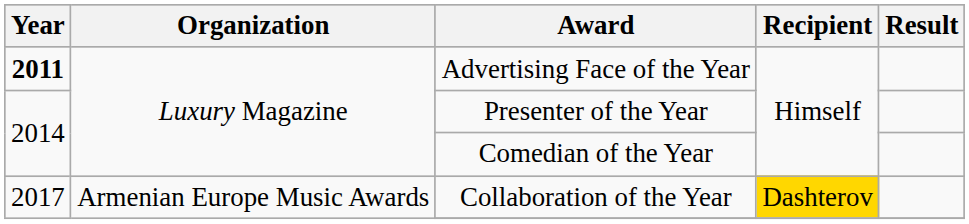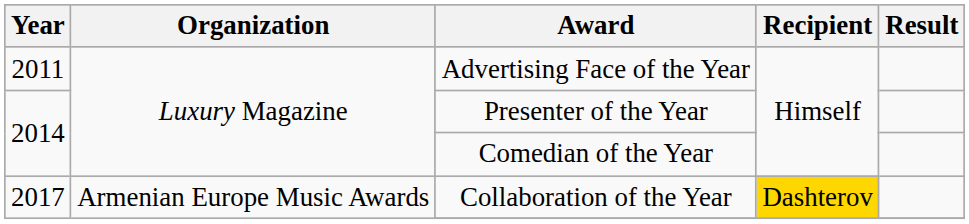Advertising Face of the Year | Year: bold -> normal
